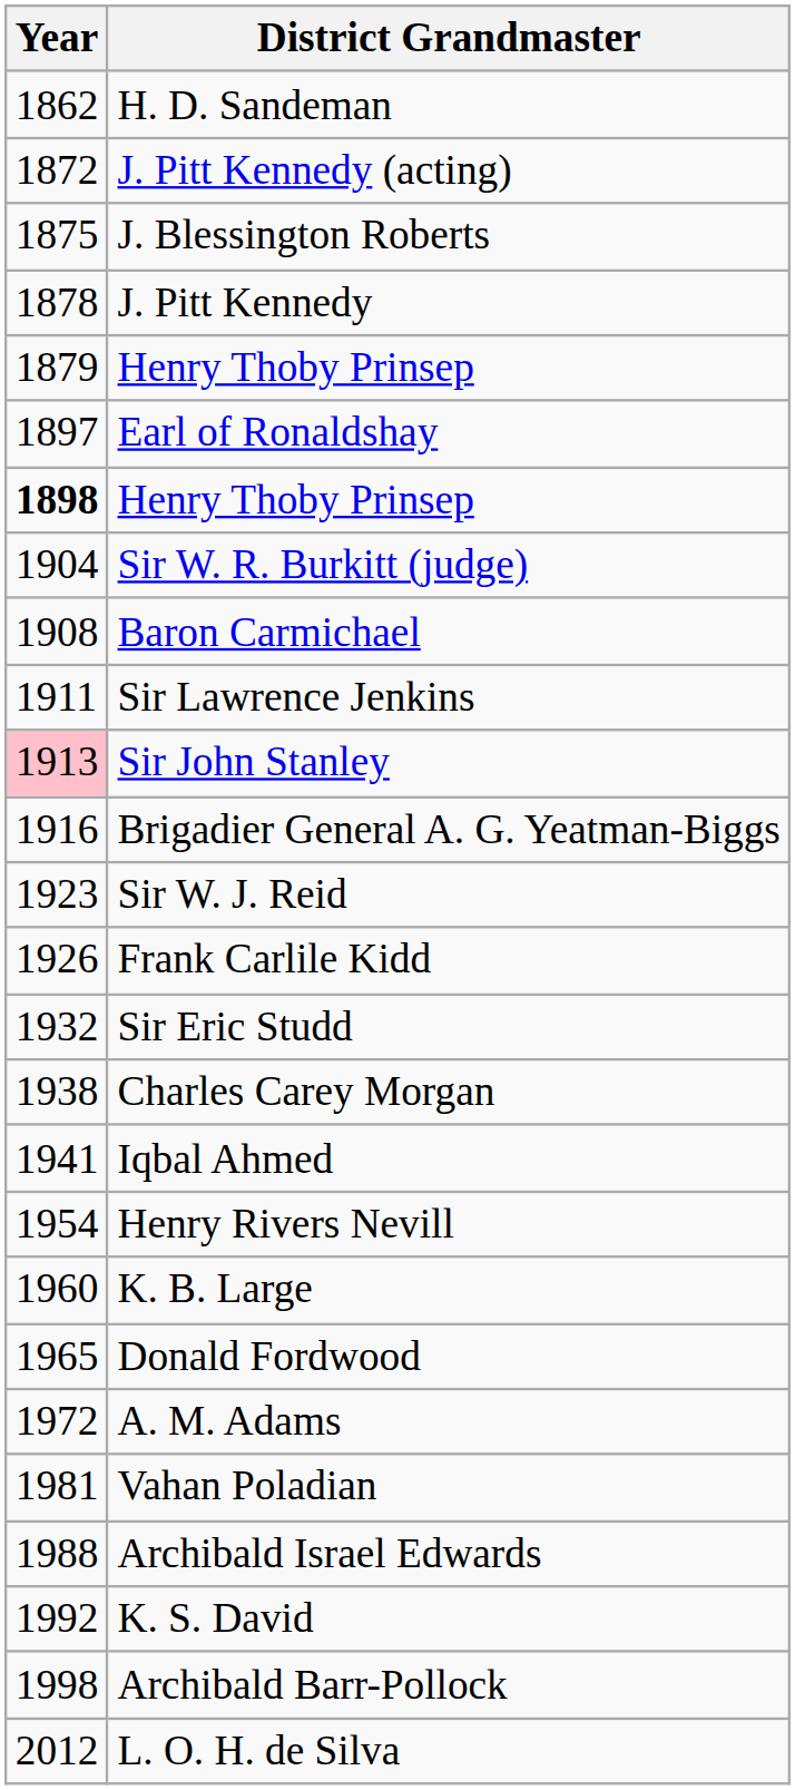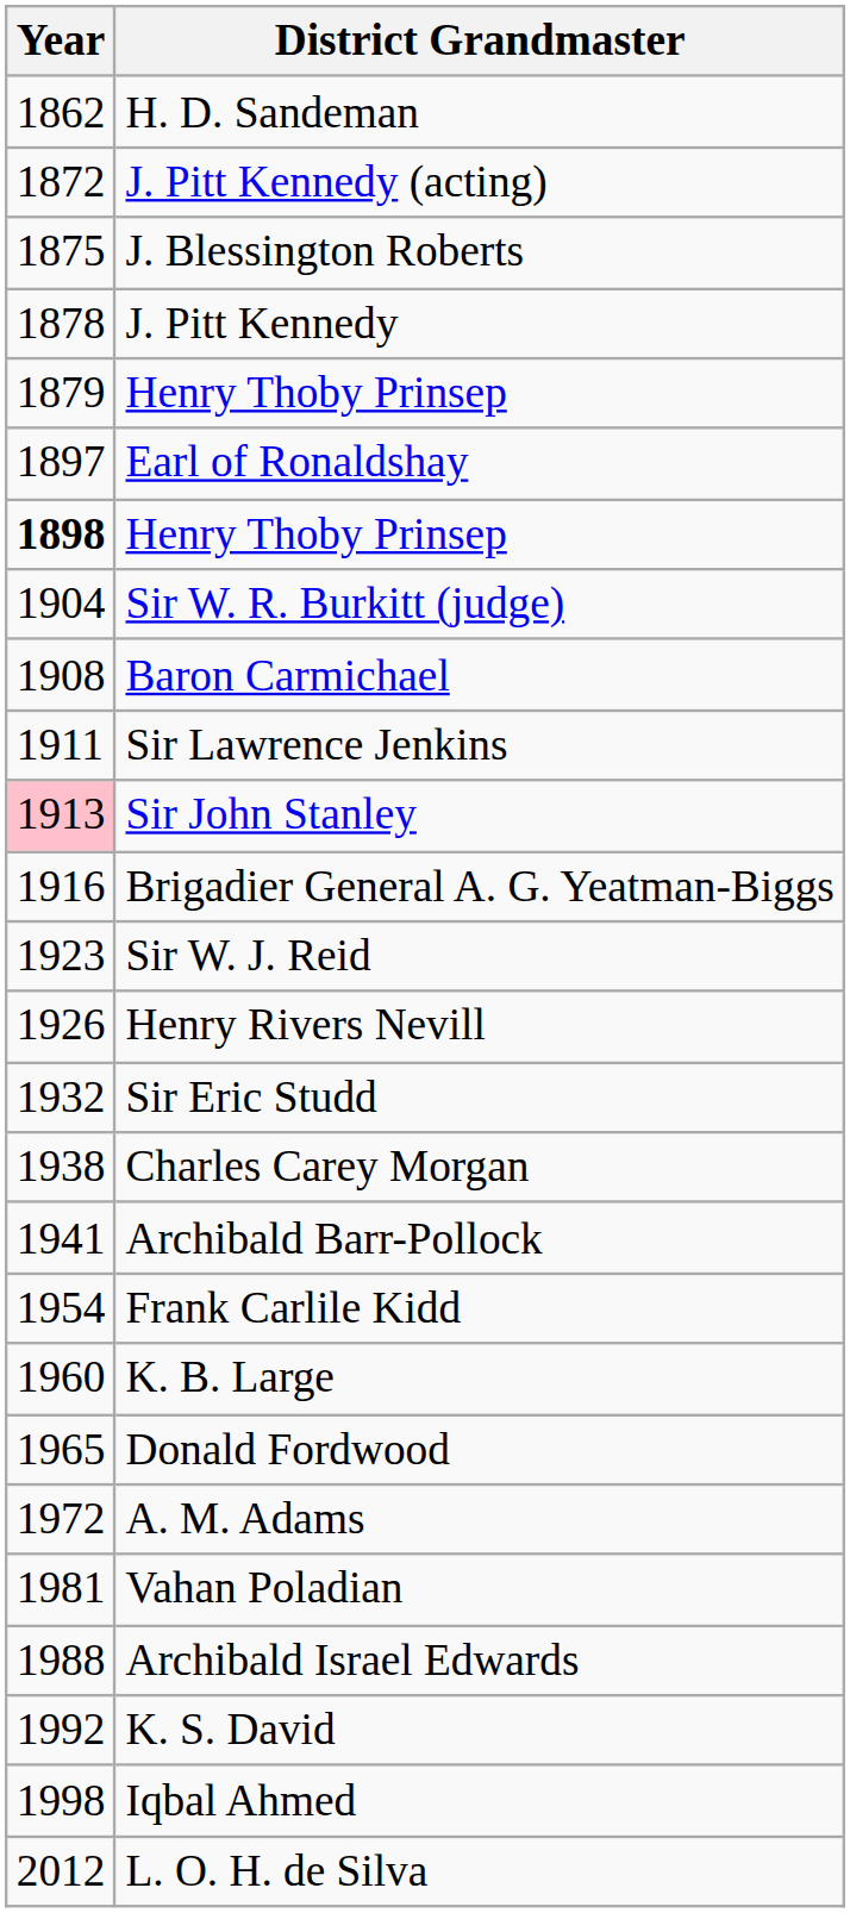row 15 | District Grandmaster: Frank Carlile Kidd -> Henry Rivers Nevill
row 18 | District Grandmaster: Iqbal Ahmed -> Archibald Barr-Pollock
row 19 | District Grandmaster: Henry Rivers Nevill -> Frank Carlile Kidd
row 26 | District Grandmaster: Archibald Barr-Pollock -> Iqbal Ahmed
